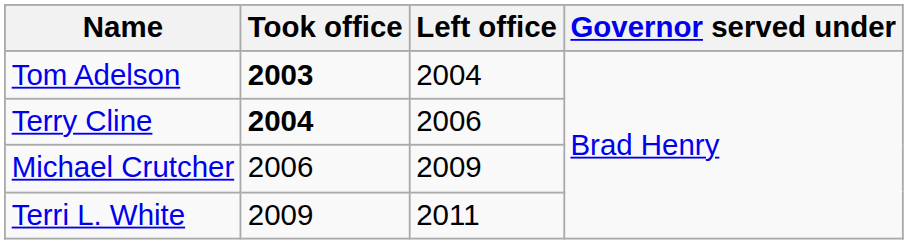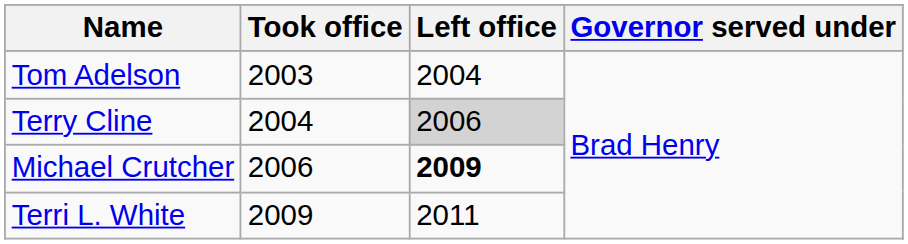Tom Adelson | Took office: bold -> normal
Terry Cline | Took office: bold -> normal
Terry Cline | Left office: no background -> lightgrey background
Michael Crutcher | Left office: normal -> bold
